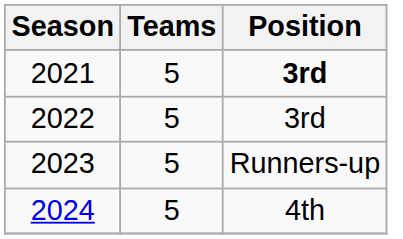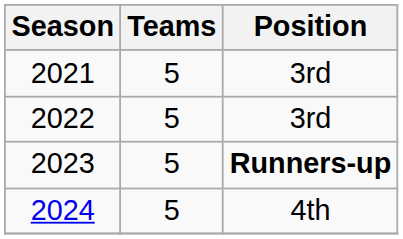2021 | Position: bold -> normal
2023 | Position: normal -> bold
